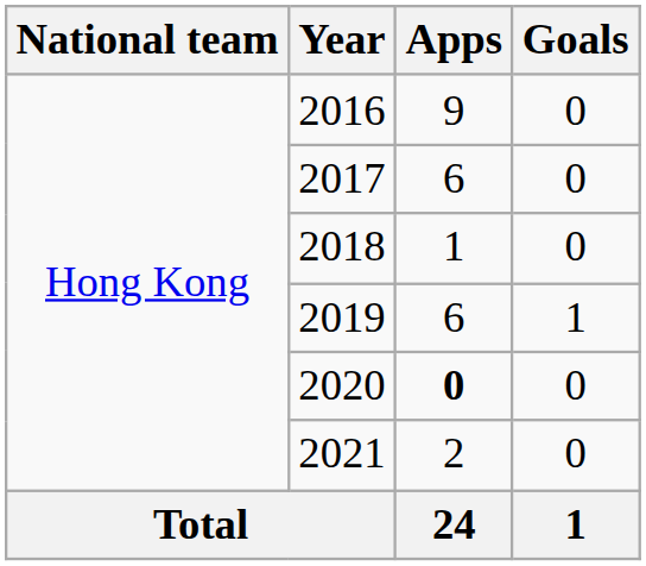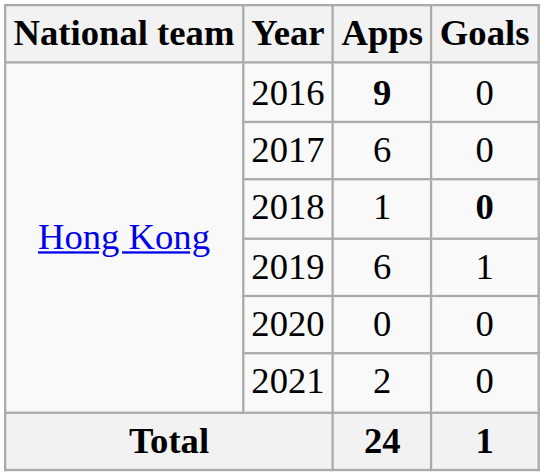2016 | Apps: normal -> bold
2018 | Goals: normal -> bold
2020 | Apps: bold -> normal
